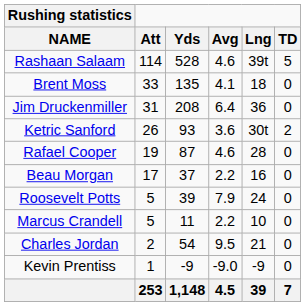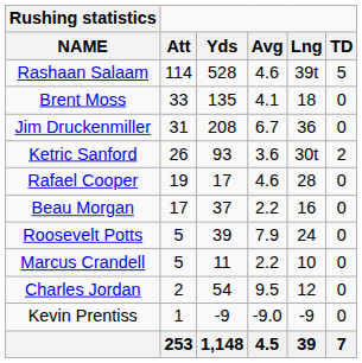Jim Druckenmiller | Avg: 6.4 -> 6.7
Rafael Cooper | Yds: 87 -> 17
Charles Jordan | Lng: 21 -> 12
